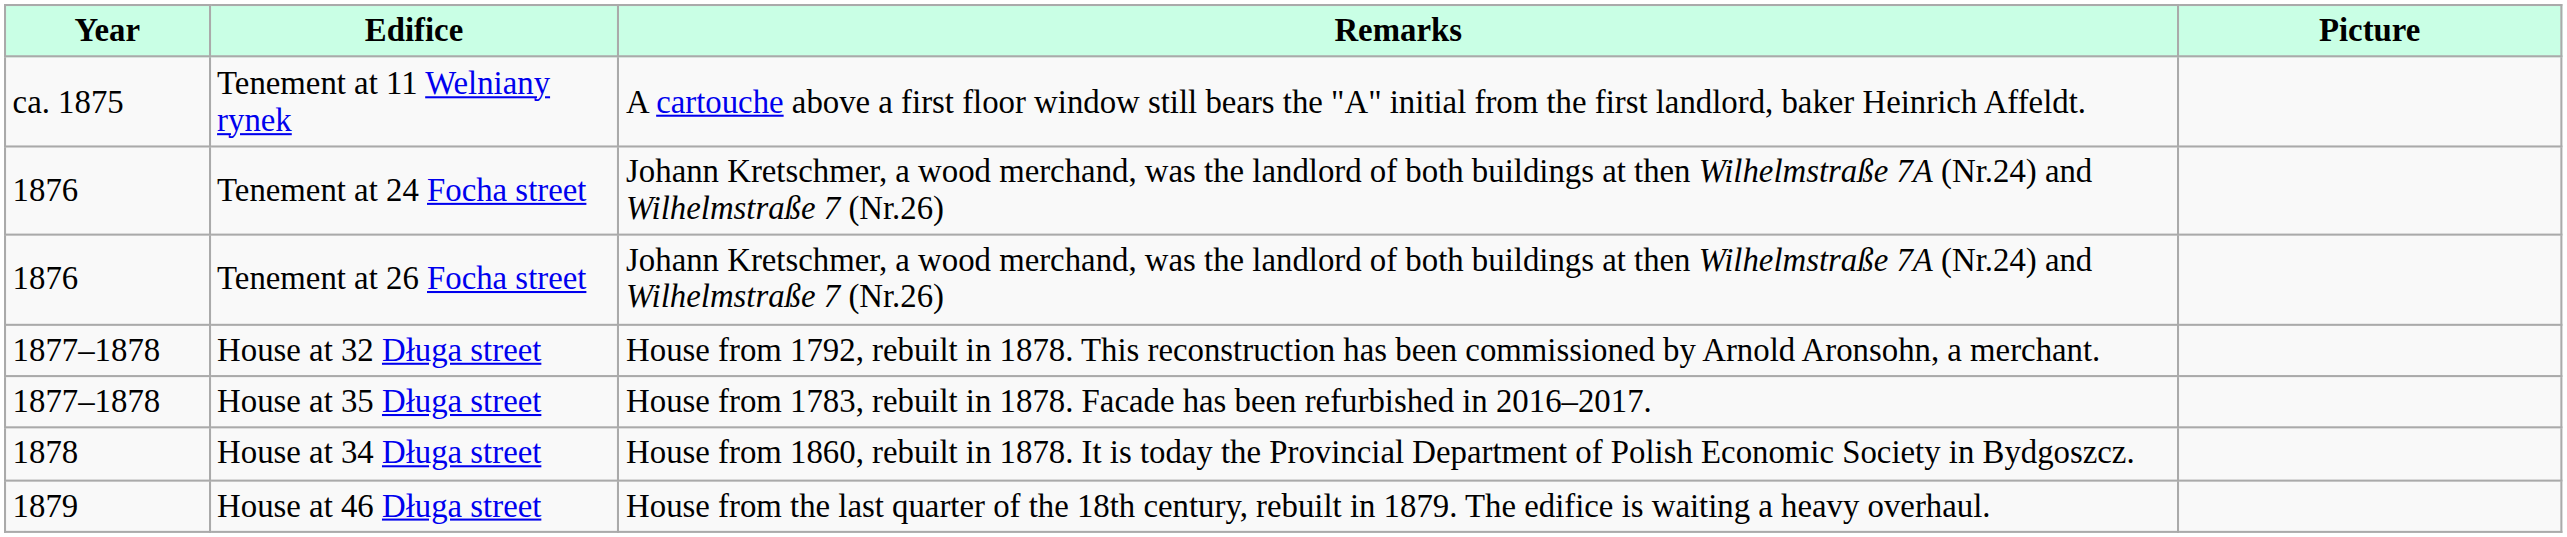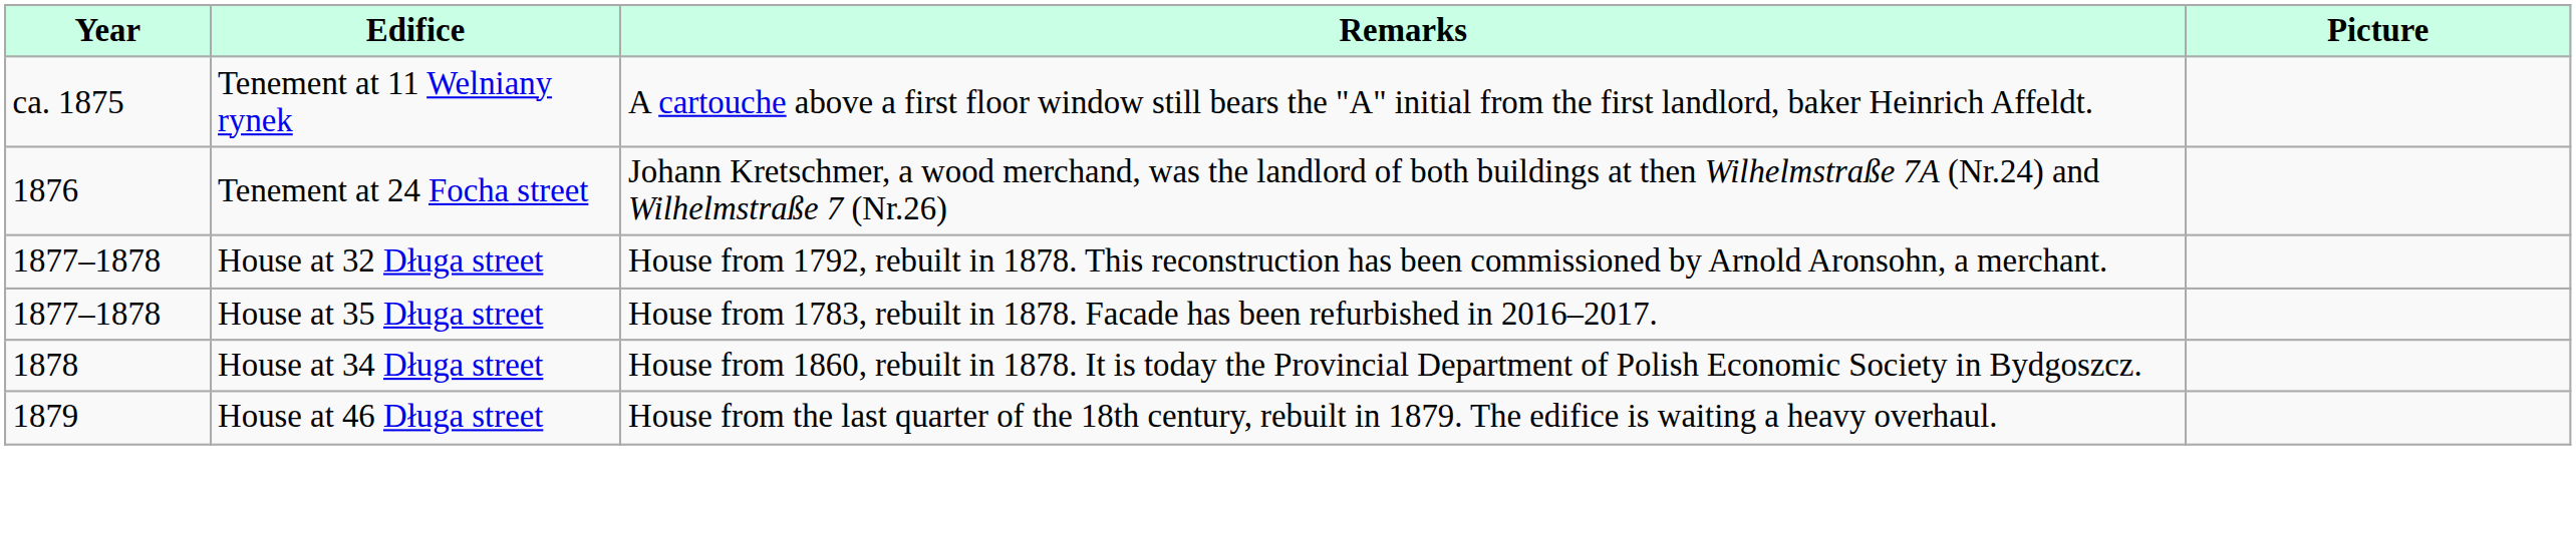- row: 1876 | Tenement at 26 Focha street | Johann Kretschmer, a wood merchand, was the landlord of both buildings at then Wilhelmstraße 7A (Nr.24) and Wilhelmstraße 7 (Nr.26)
